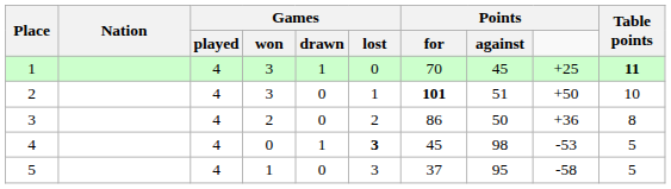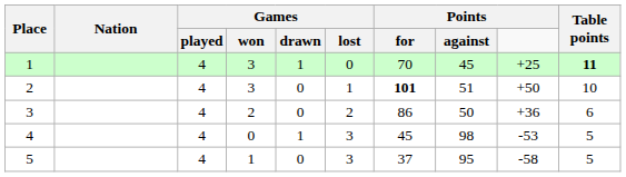row 5 | Table points: 8 -> 6
row 6 | Games / lost: bold -> normal
